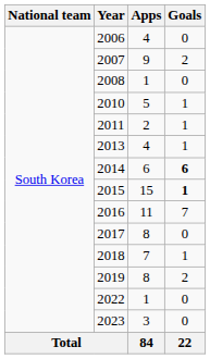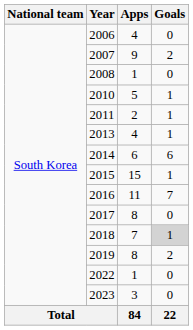2014 | Goals: bold -> normal
2015 | Goals: bold -> normal
2018 | Goals: no background -> lightgrey background
